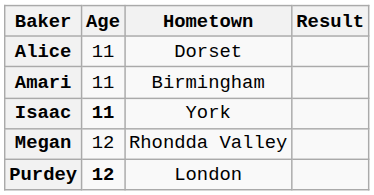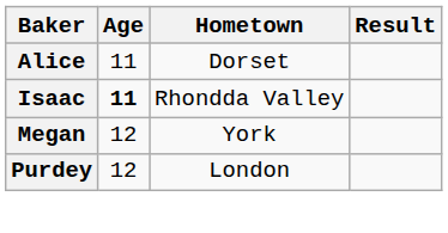- row: Amari | 11 | Birmingham
Isaac | Hometown: York -> Rhondda Valley
Megan | Hometown: Rhondda Valley -> York
Purdey | Age: bold -> normal
